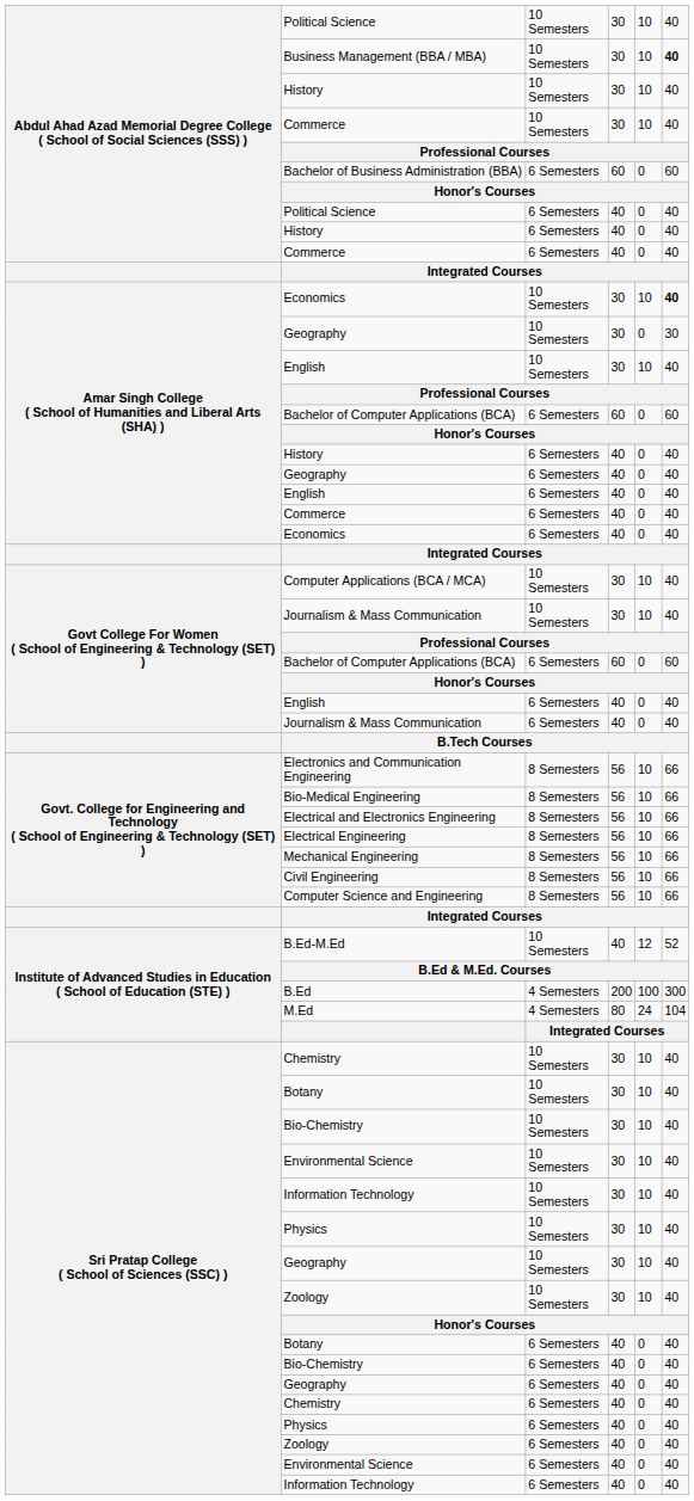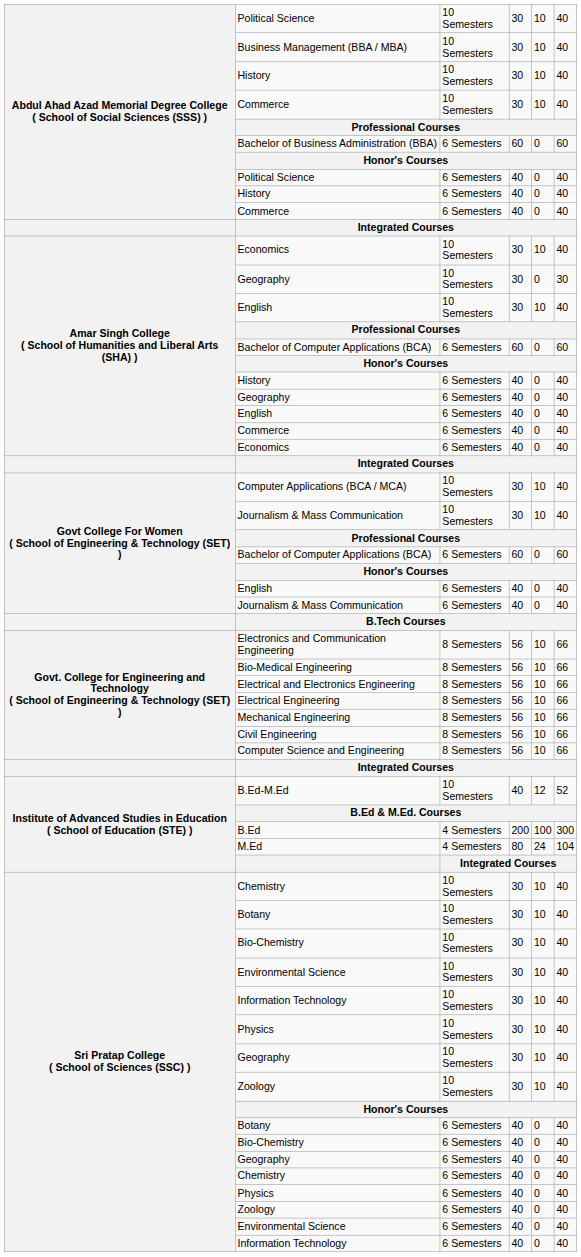Business Management (BBA / MBA) | column 6: bold -> normal
Economics / 30 | column 6: bold -> normal
